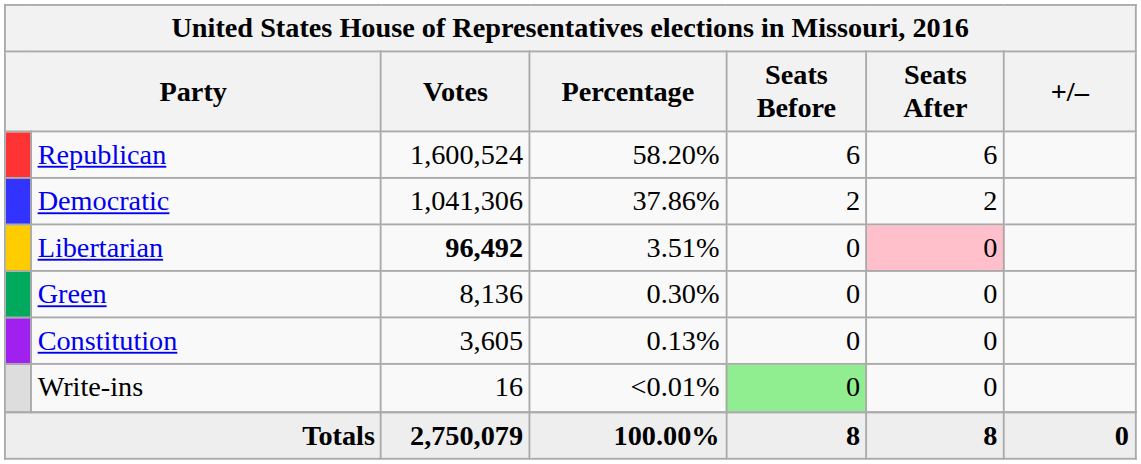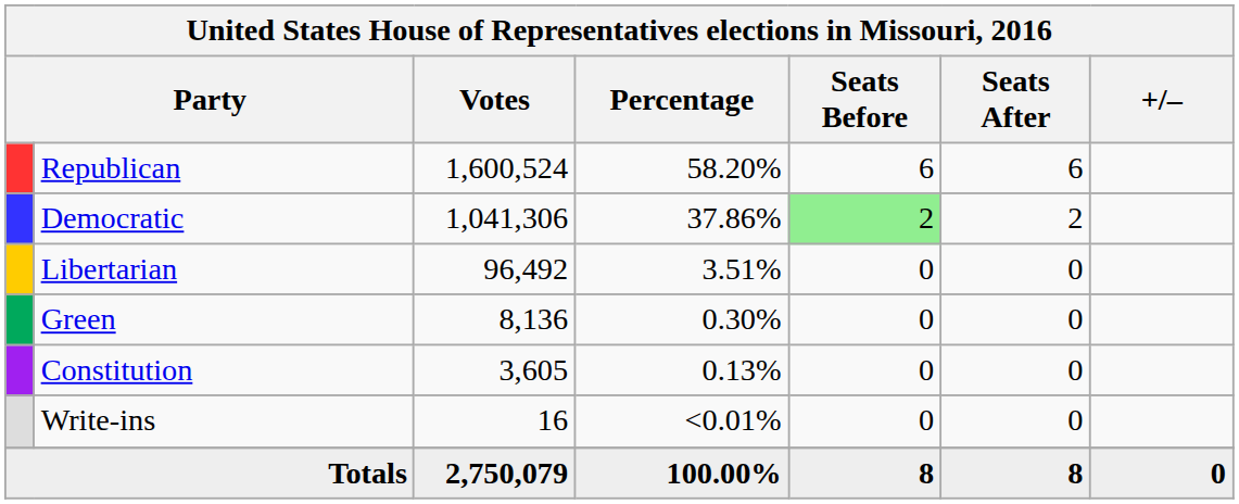Democratic | Seats Before: no background -> lightgreen background
Libertarian | Votes: bold -> normal
Libertarian | Seats After: pink background -> no background
Write-ins | Seats Before: lightgreen background -> no background
